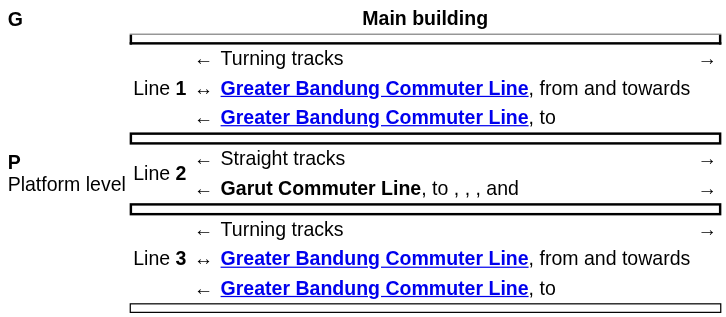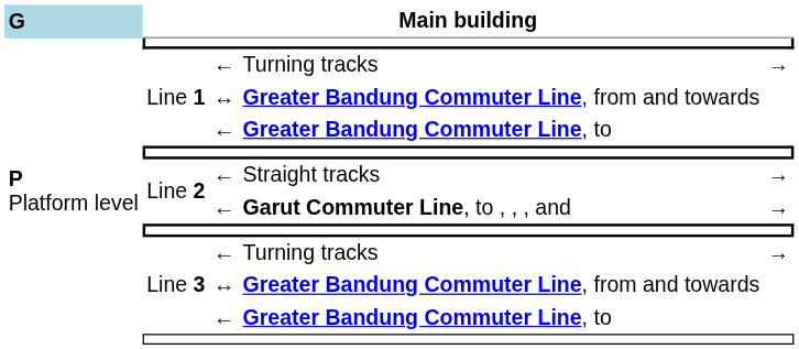Main building | column 1: no background -> lightblue background
